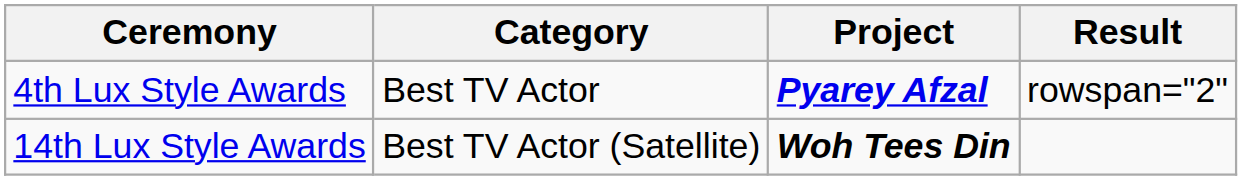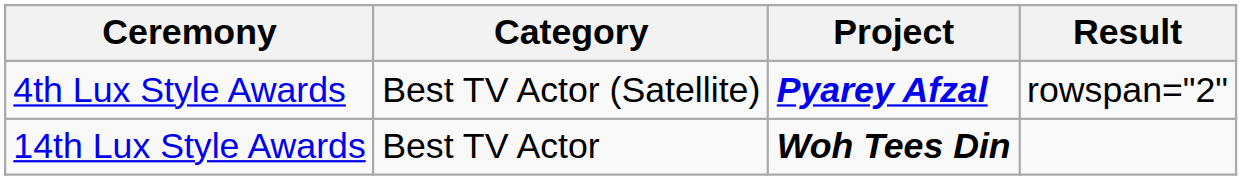4th Lux Style Awards | Category: Best TV Actor -> Best TV Actor (Satellite)
14th Lux Style Awards | Category: Best TV Actor (Satellite) -> Best TV Actor
